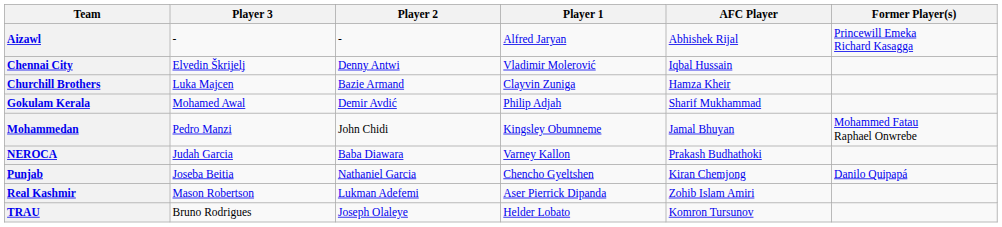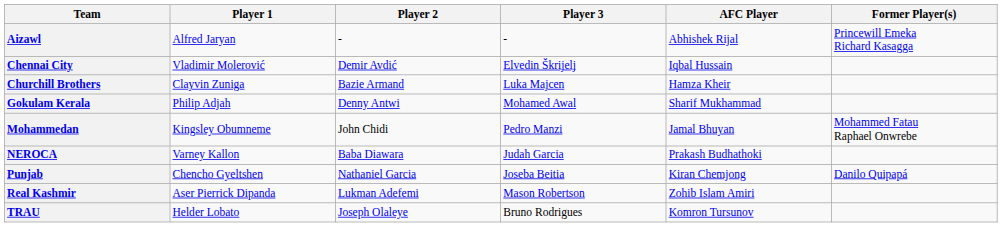columns swapped: Player 1 <-> Player 3
Chennai City | Player 2: Denny Antwi -> Demir Avdić
Gokulam Kerala | Player 2: Demir Avdić -> Denny Antwi
